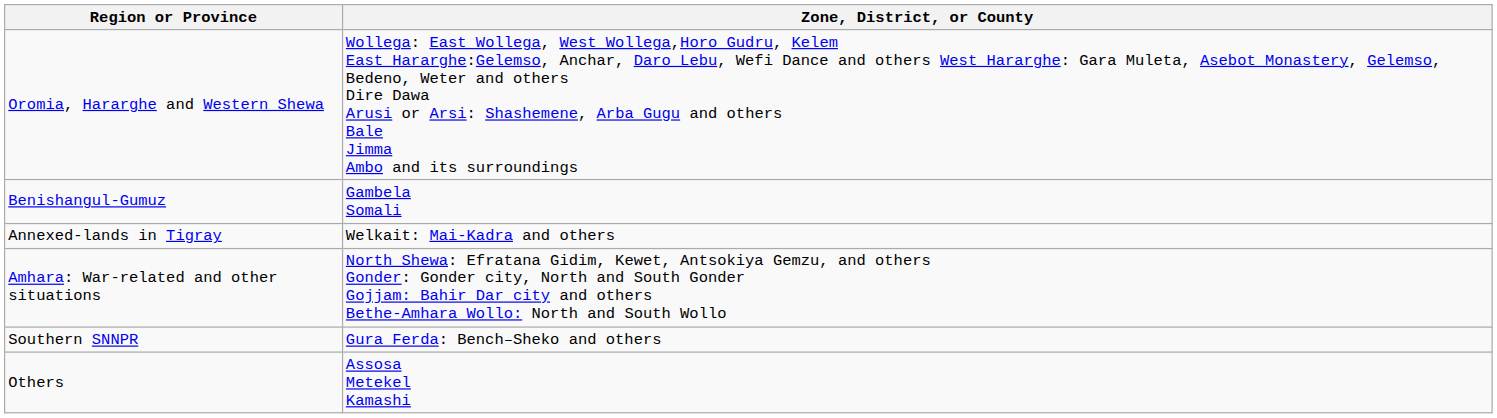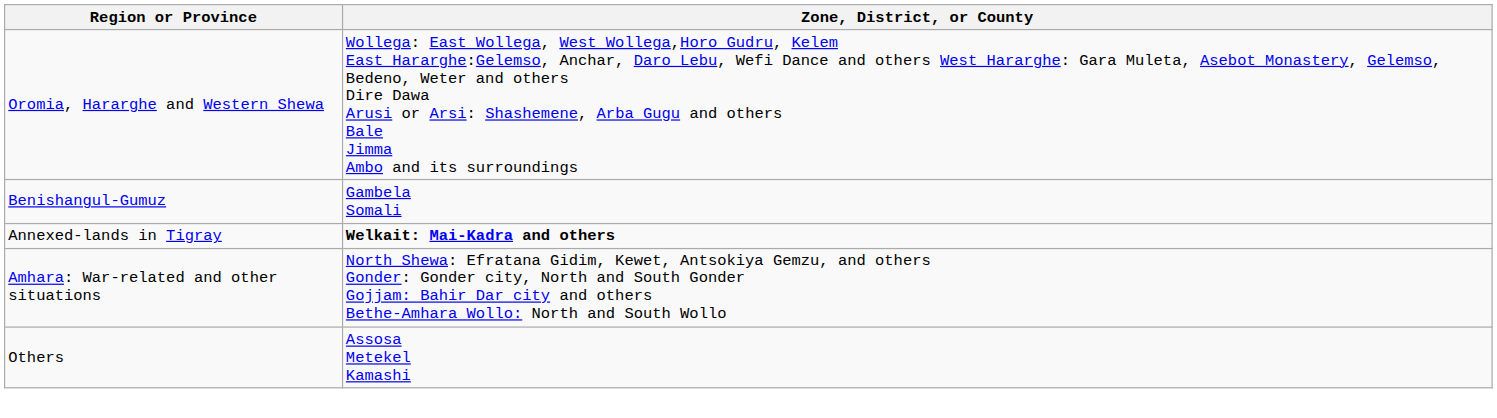Annexed-lands in Tigray | Zone, District, or County: normal -> bold
- row: Southern SNNPR | Gura Ferda: Bench–Sheko and others
